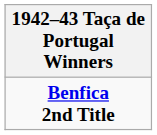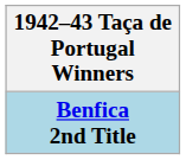row 2 | column 1: no background -> lightblue background
